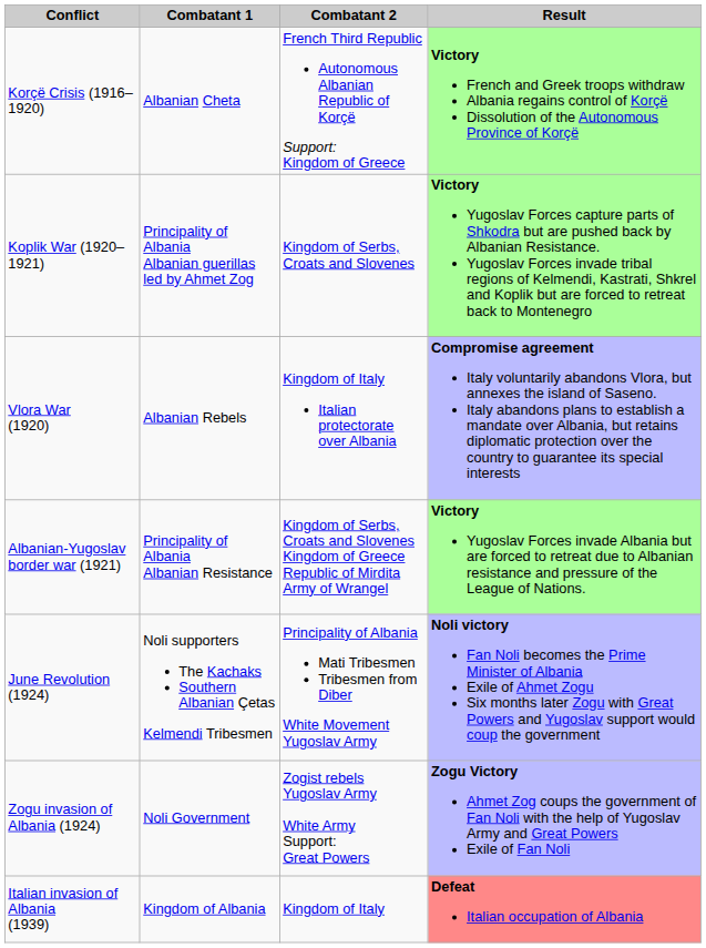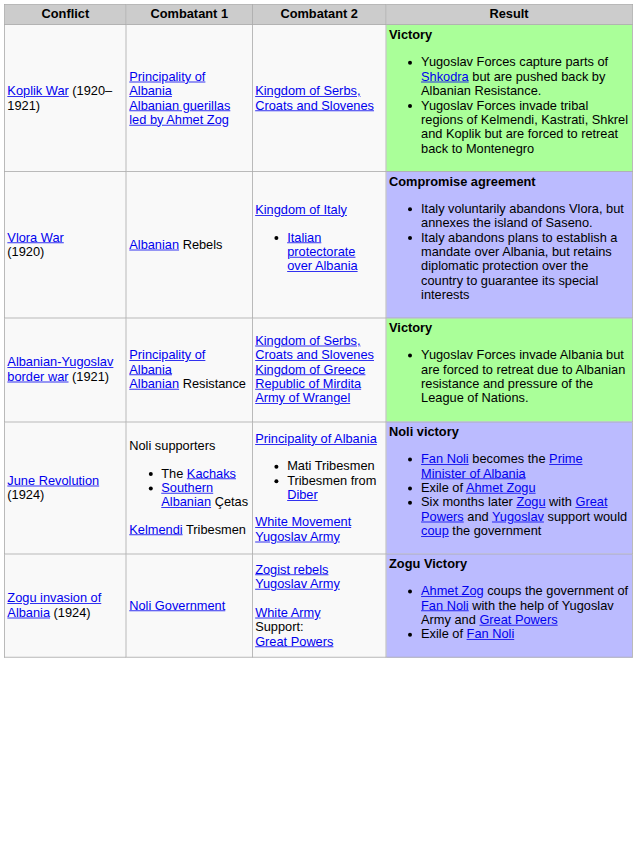- row: Korçë Crisis (1916–1920) | Albanian Cheta | French Third Republic Autonomous Albanian Republic of Korçë Support: Kingdom of Greece | Victory French and Greek troops withdraw Albania regains control of Korçë Dissolution of the Autonomous Province of Korçë
- row: Italian invasion of Albania (1939) | Kingdom of Albania | Kingdom of Italy | Defeat Italian occupation of Albania
